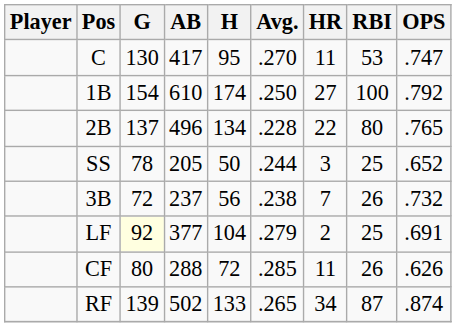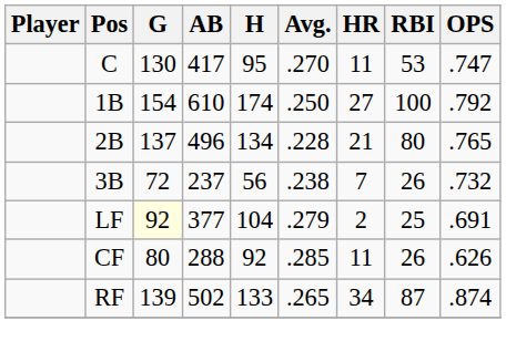2B | HR: 22 -> 21
- row: SS | 78 | 205 | 50 | .244 | 3 | 25 | .652
CF | H: 72 -> 92
